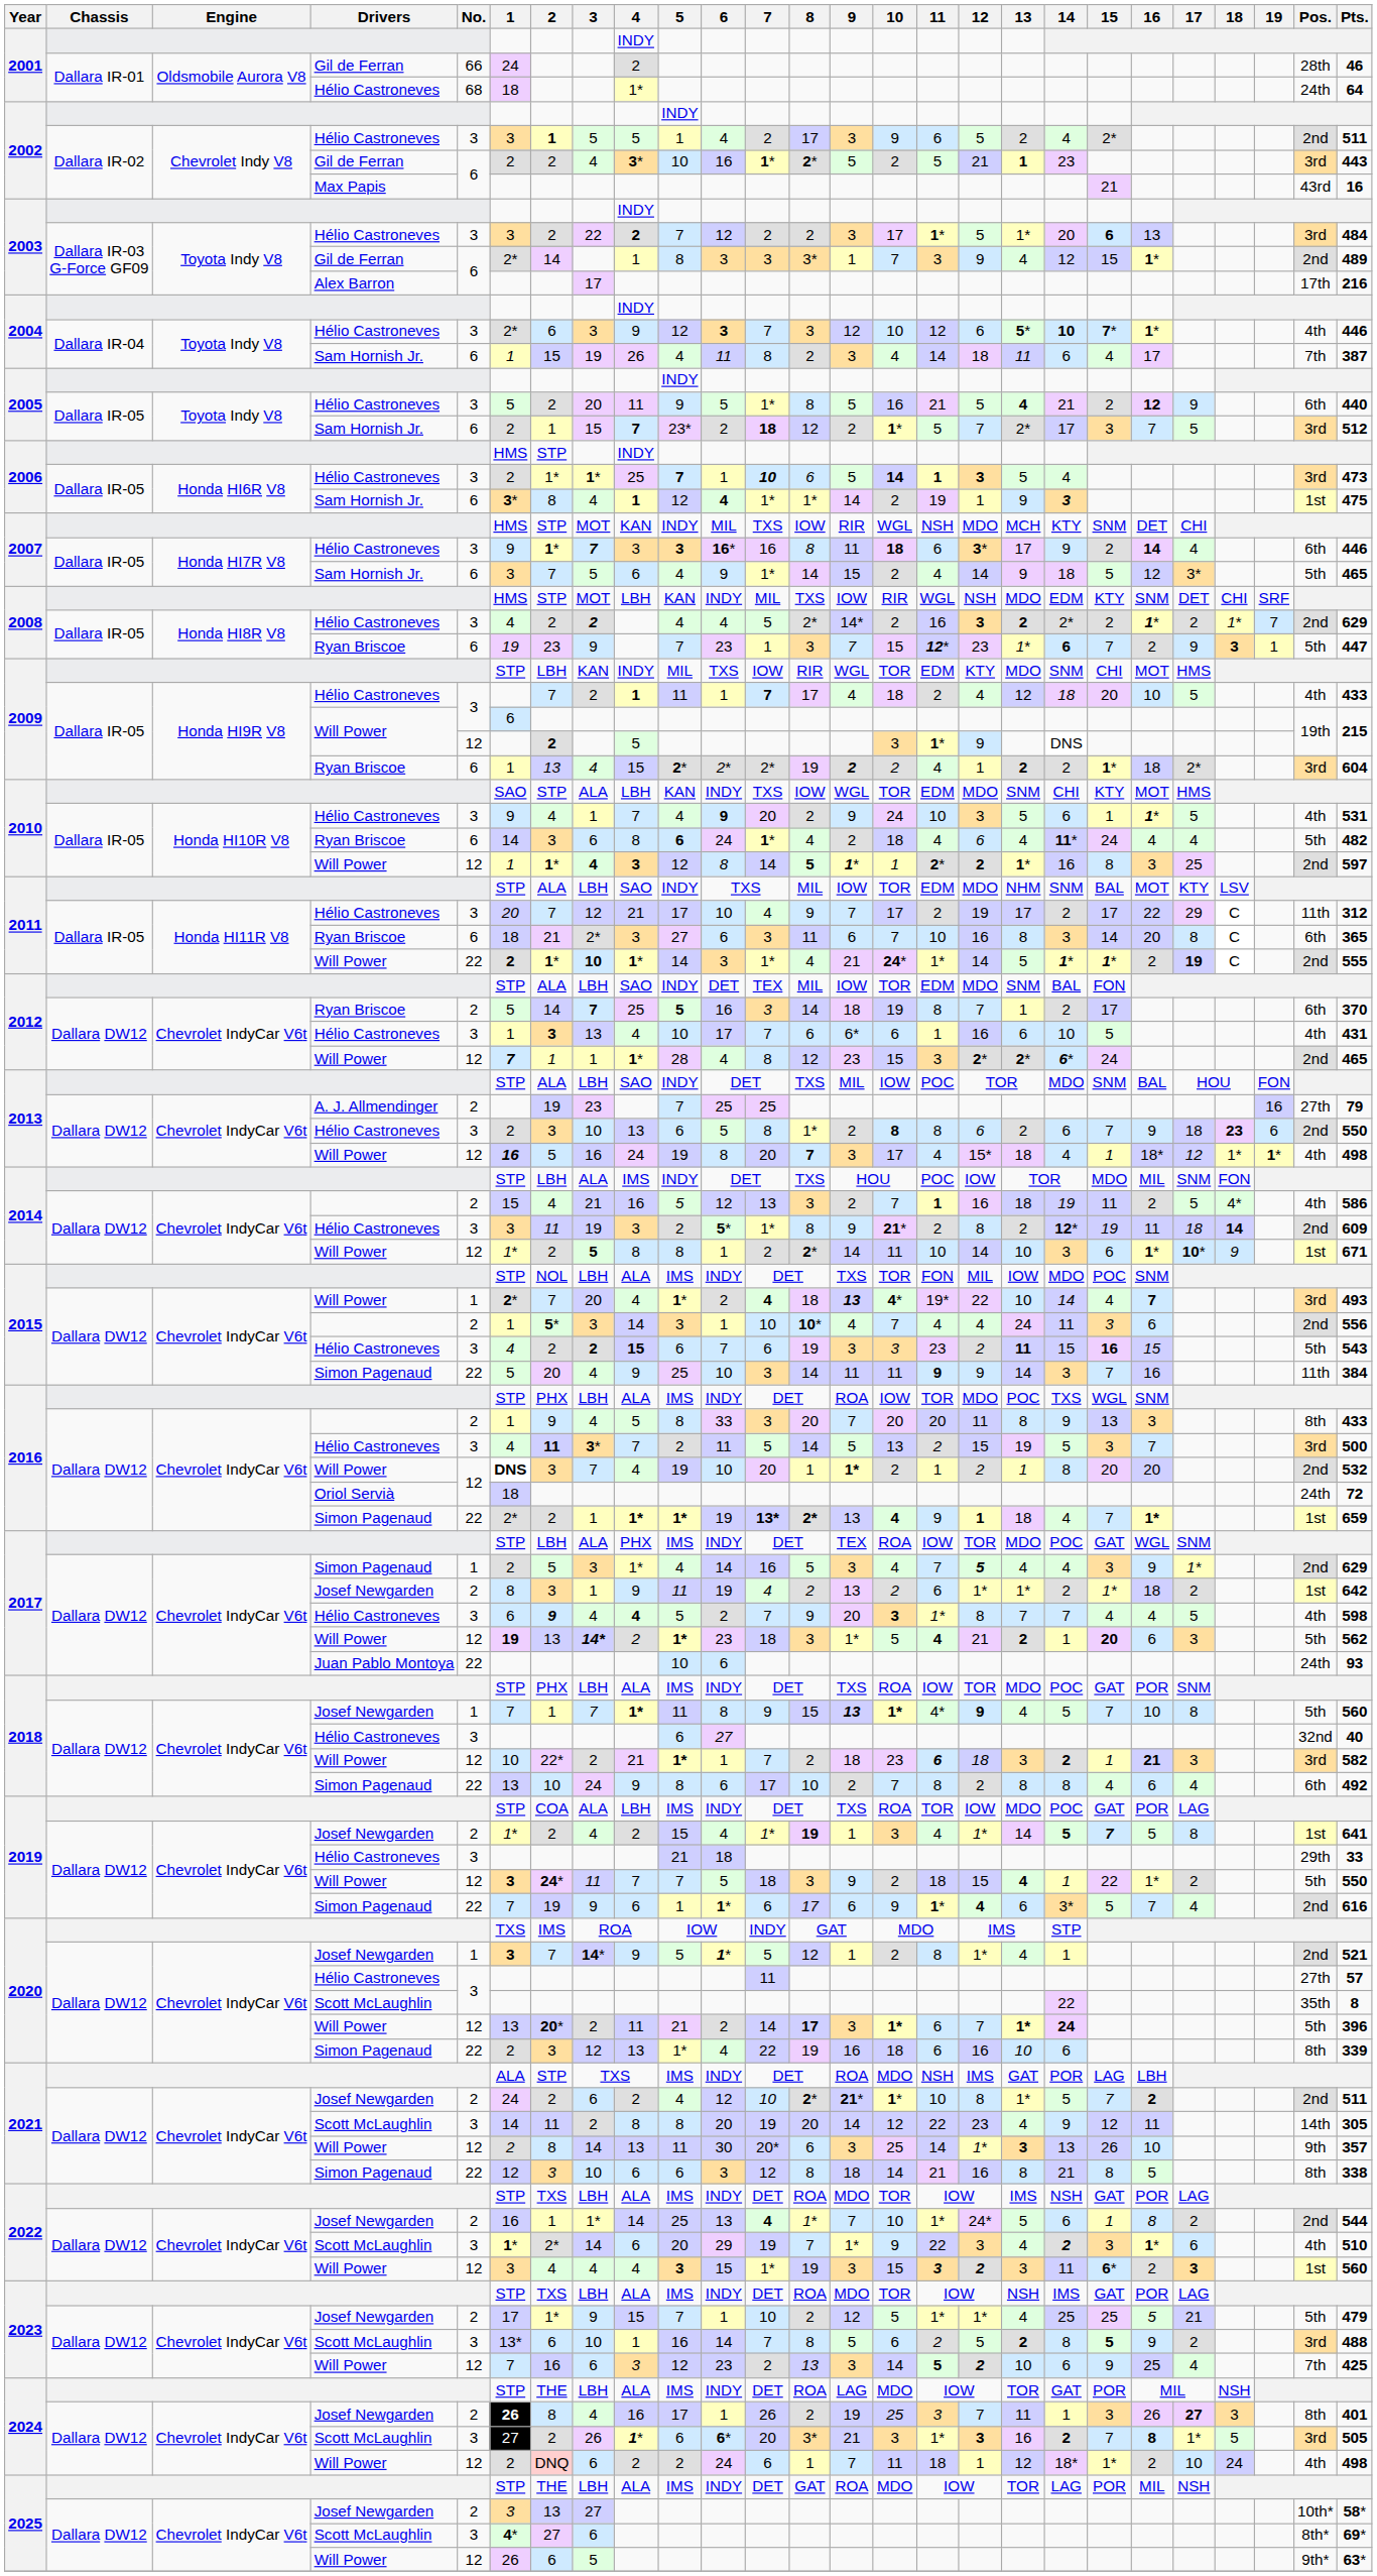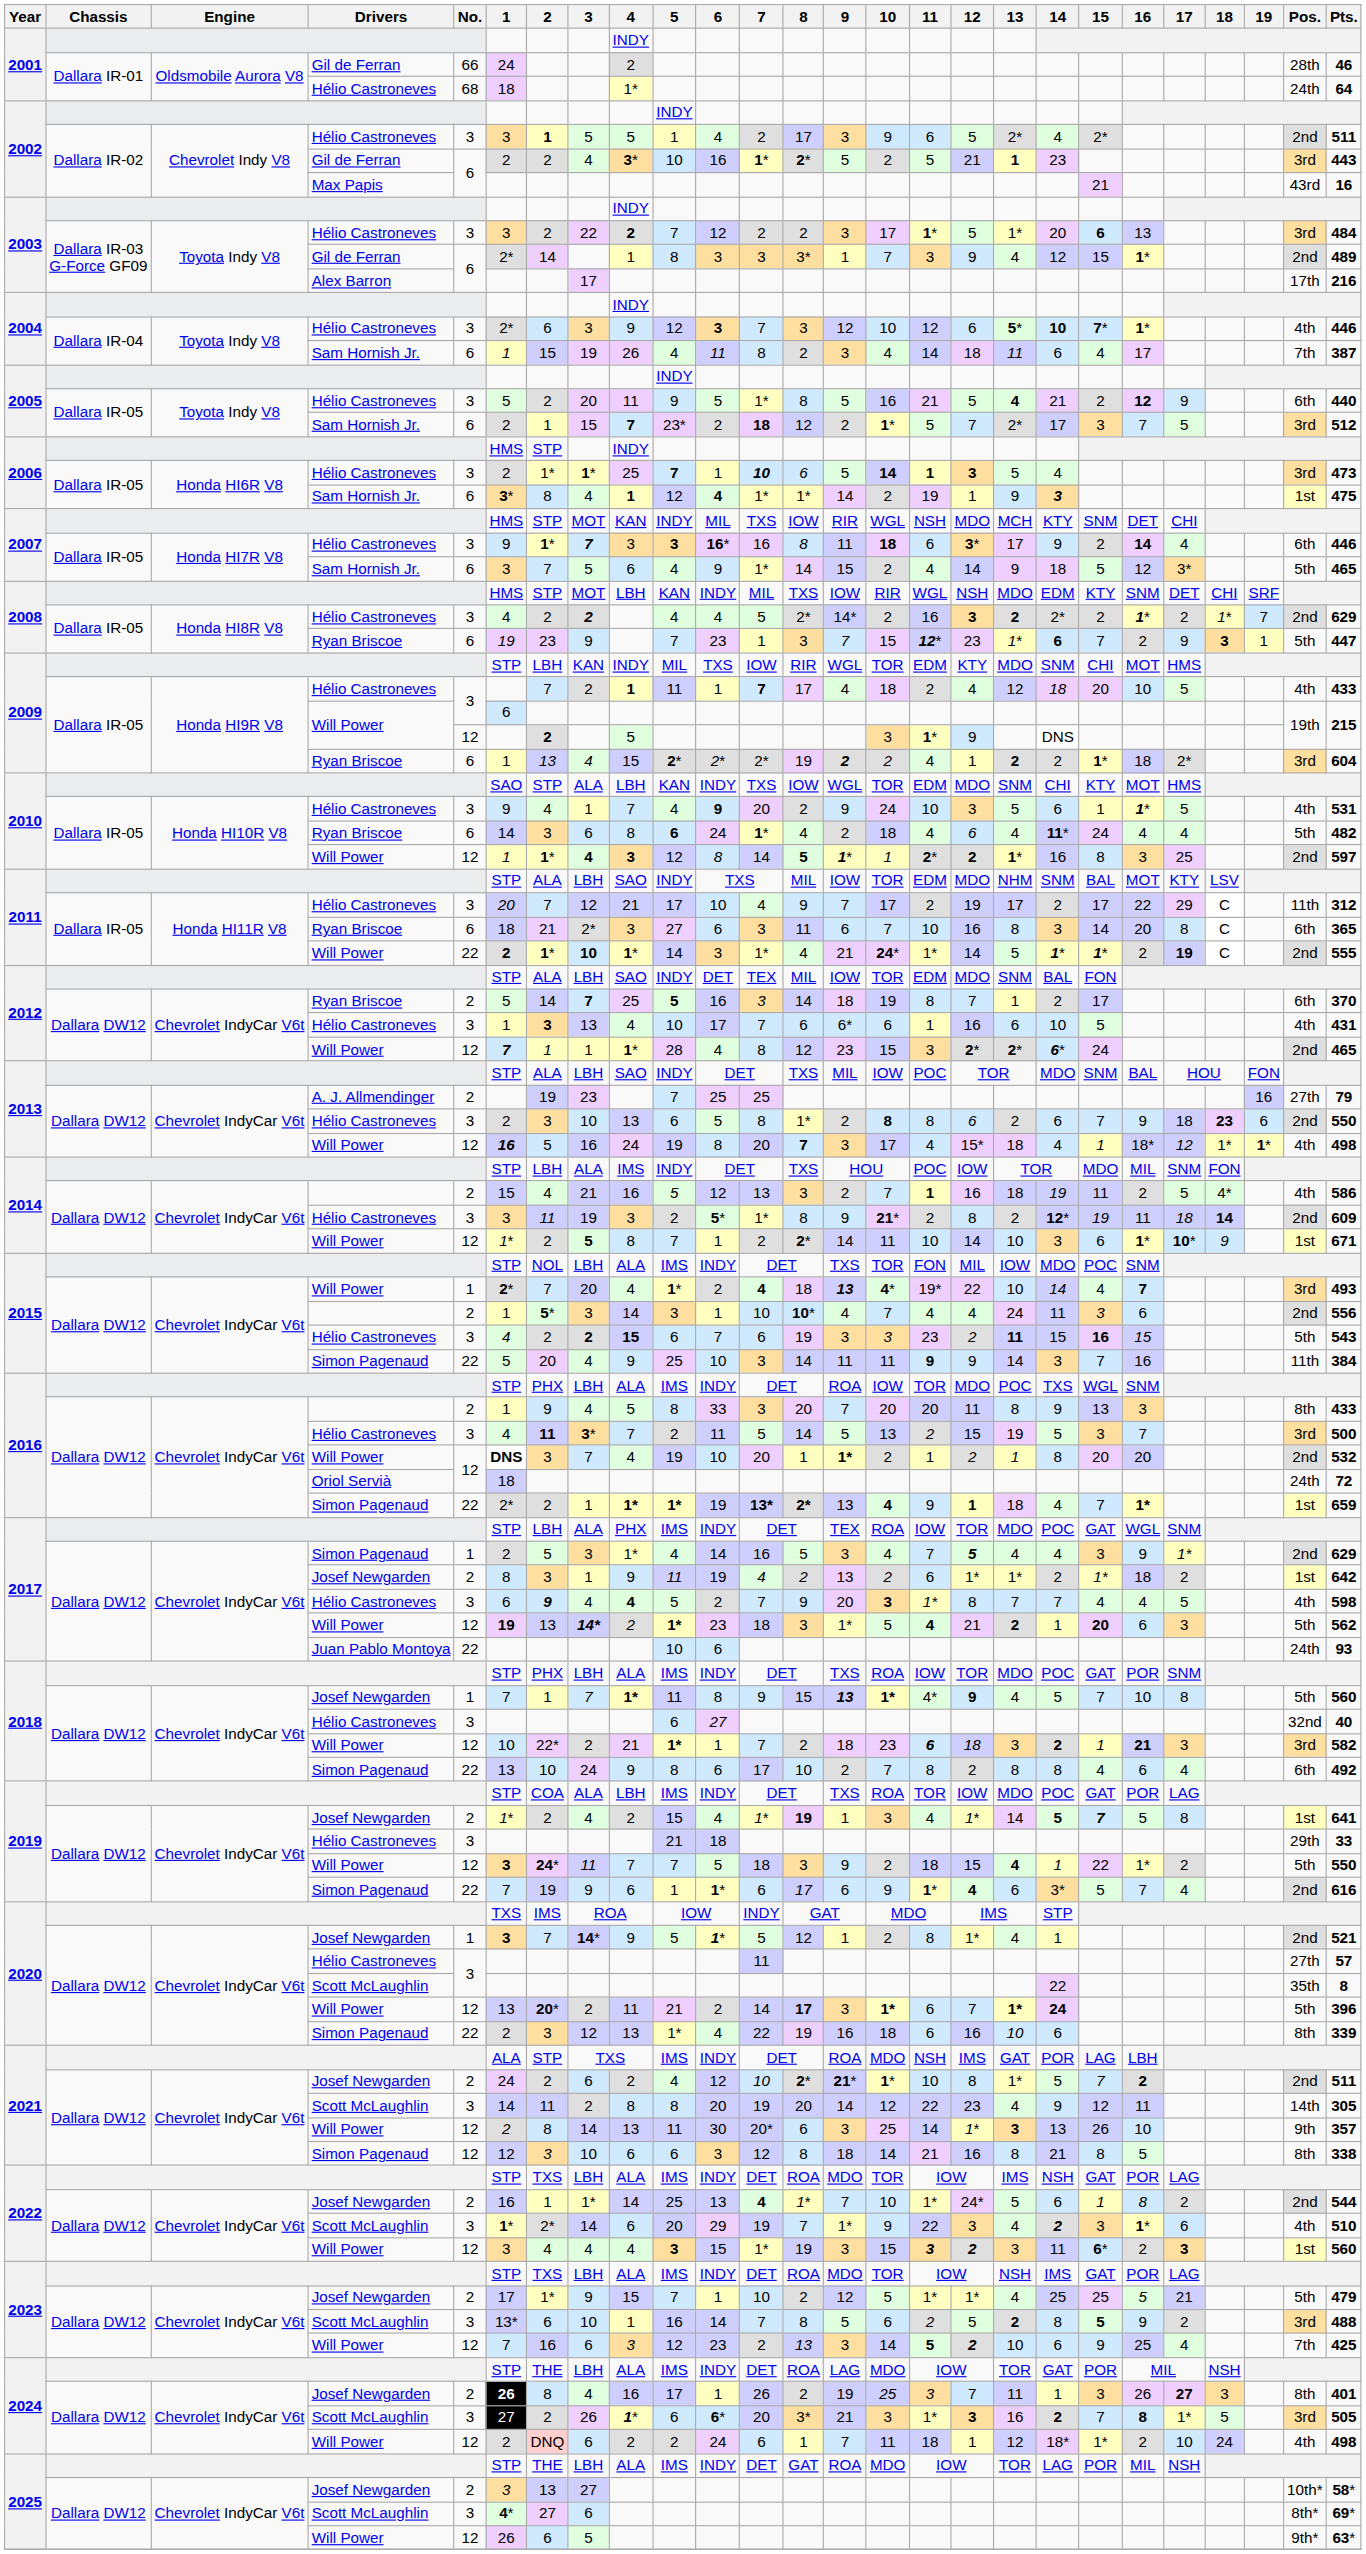2002 / Hélio Castroneves | 13: 2 -> 2*
2014 / Will Power | 5: 8 -> 7
2021 / Simon Pagenaud | No.: 22 -> 12
